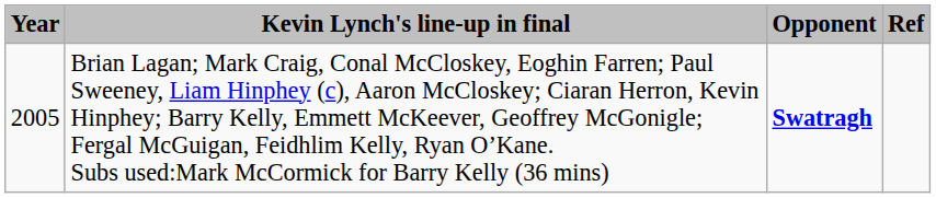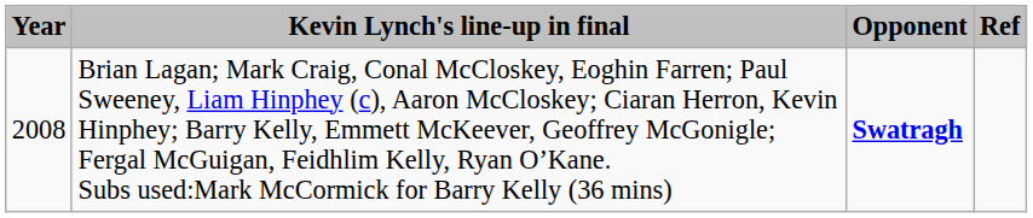row 2 | Year: 2005 -> 2008
